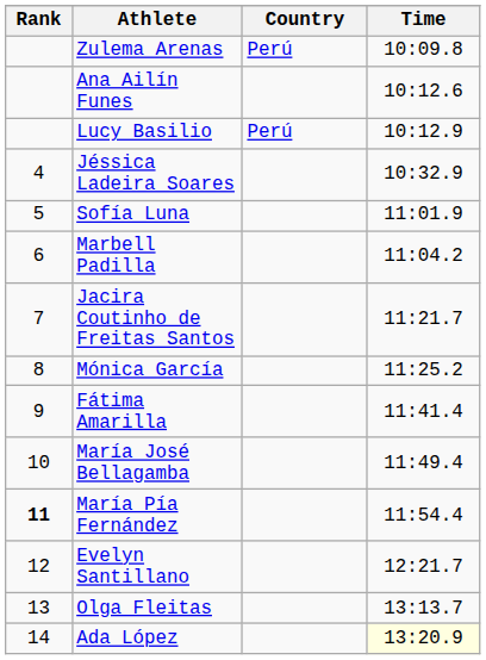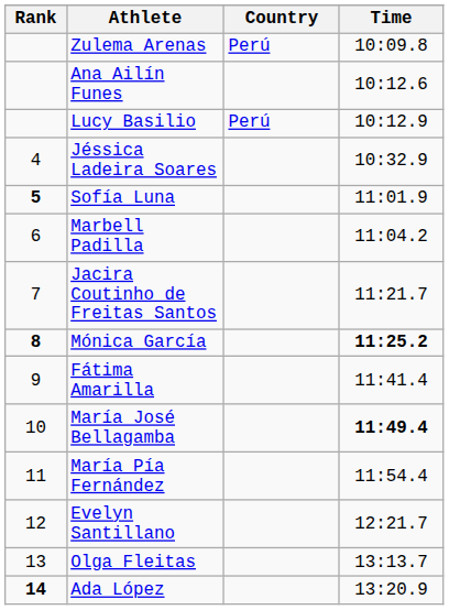Sofía Luna | Rank: normal -> bold
Mónica García | Rank: normal -> bold
Mónica García | Time: normal -> bold
María José Bellagamba | Time: normal -> bold
María Pía Fernández | Rank: bold -> normal
Ada López | Rank: normal -> bold
Ada López | Time: lightyellow background -> no background
